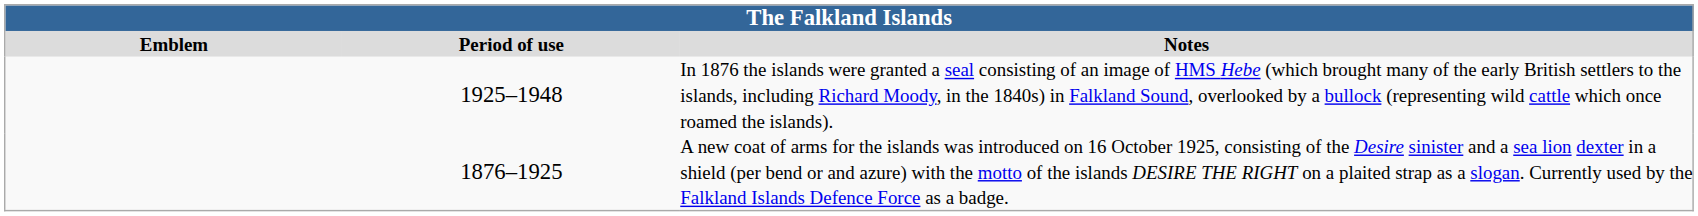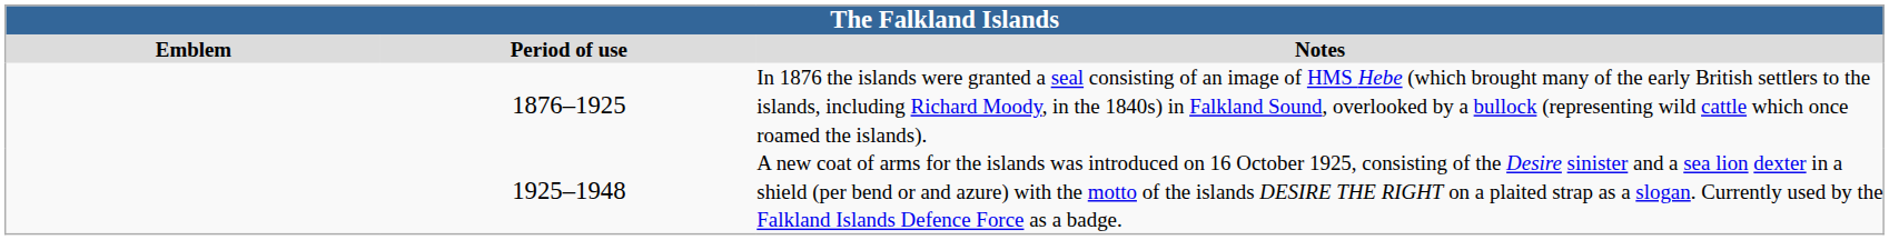row 3 | Period of use: 1925–1948 -> 1876–1925
row 4 | Period of use: 1876–1925 -> 1925–1948
